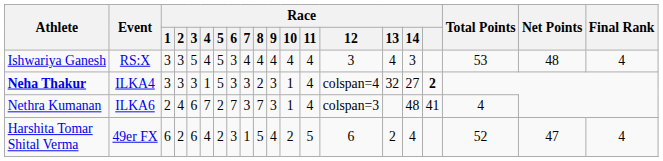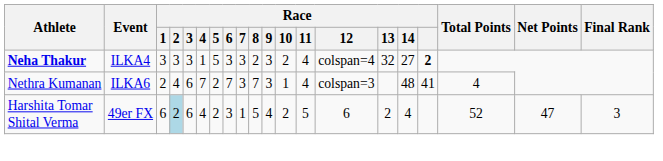- row: Ishwariya Ganesh | RS:X | 3 | 3 | 5 | 4 | 5 | 3 | 4 | 4 | 4 | 4 | 4 | 3 | 4 | 3 | 53 | 48 | 4
Neha Thakur | Race / 10: 1 -> 2
Harshita Tomar Shital Verma | Race / 2: no background -> lightblue background
Harshita Tomar Shital Verma | Final Rank: 4 -> 3
